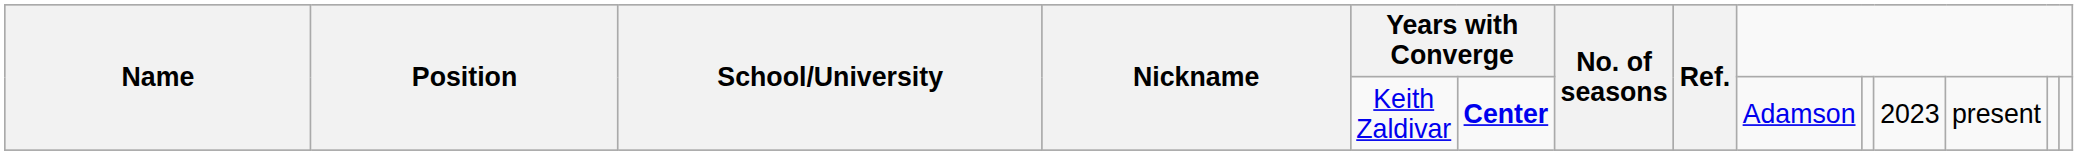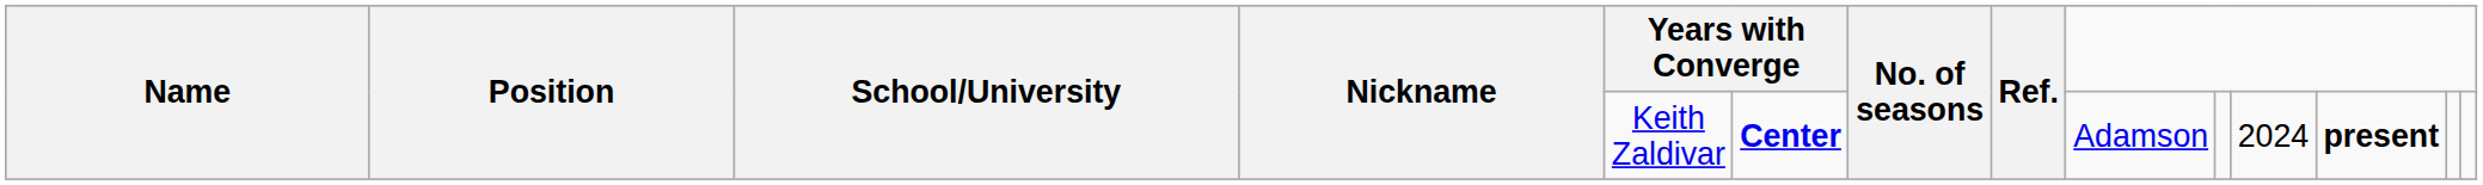row 2 | column 11: 2023 -> 2024
row 2 | column 12: normal -> bold
